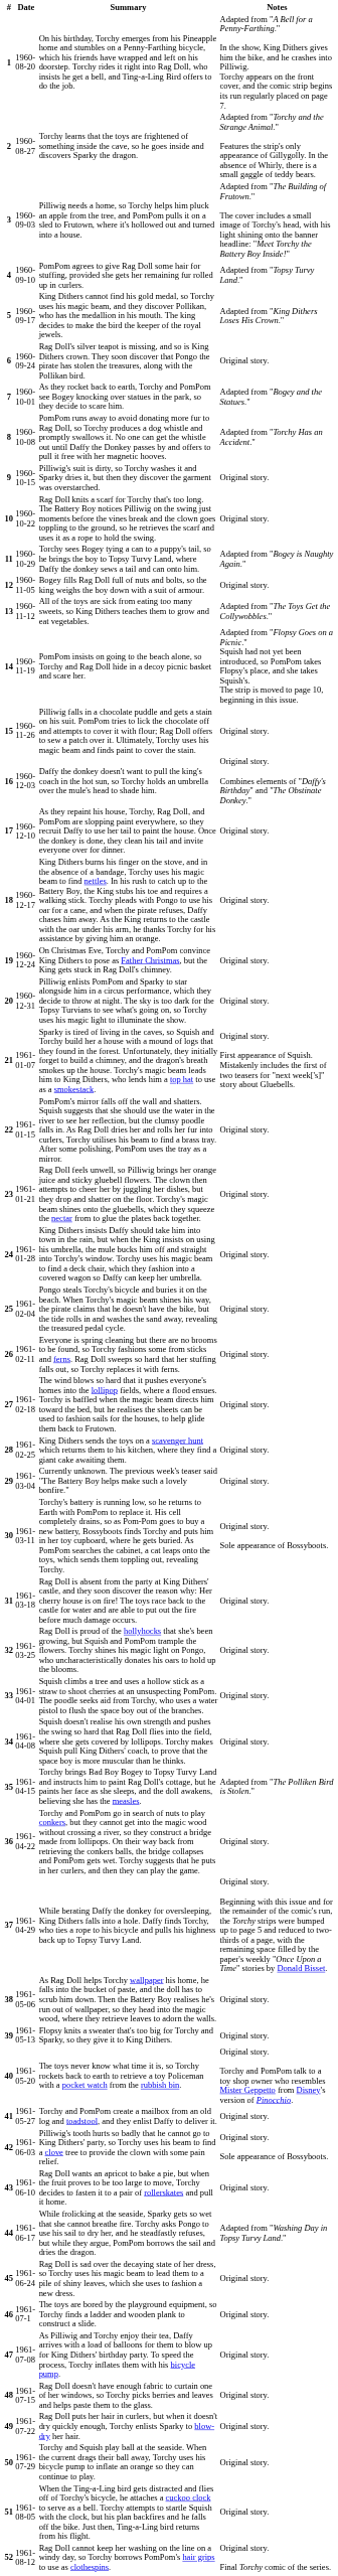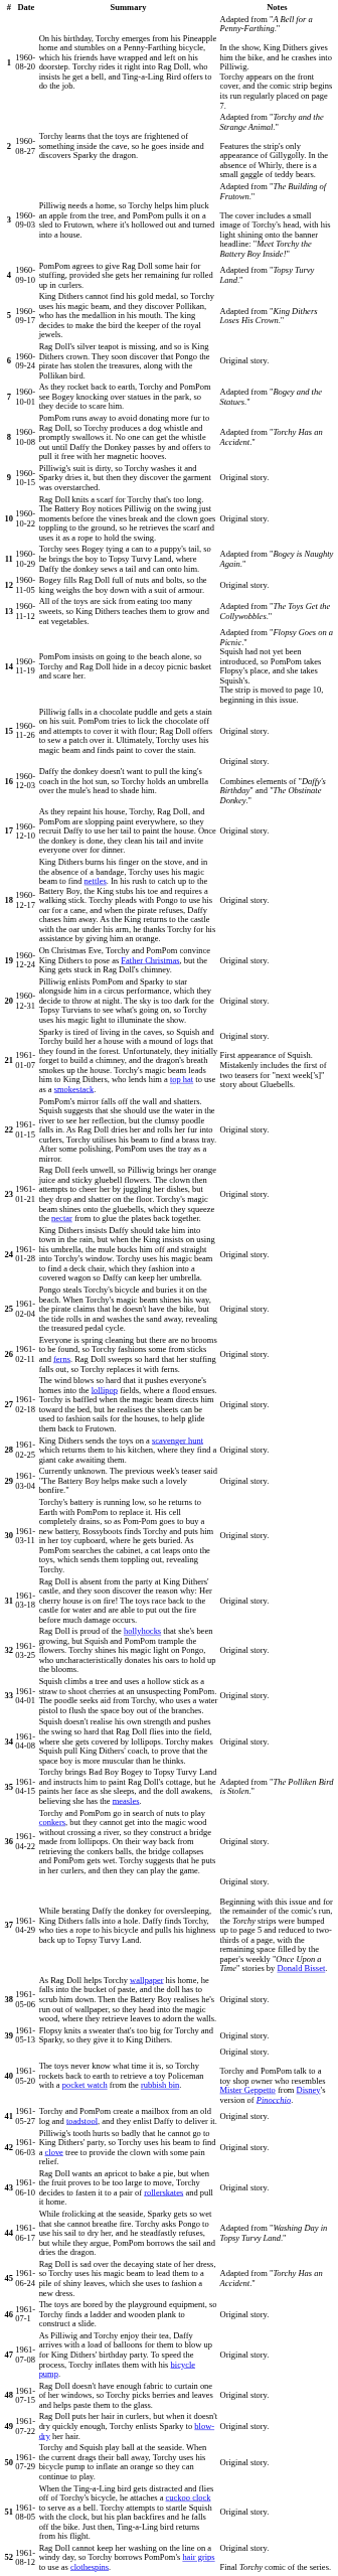30 | Notes: Original story. Sole appearance of Bossyboots. -> Original story.
42 | Notes: Original story. Sole appearance of Bossyboots. -> Original story.
45 | Notes: Original story. -> Adapted from "Torchy Has an Accident."
